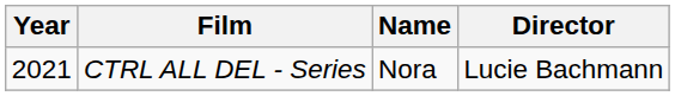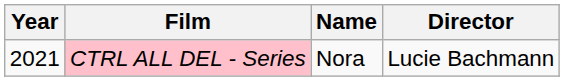row 2 | Film: no background -> pink background
